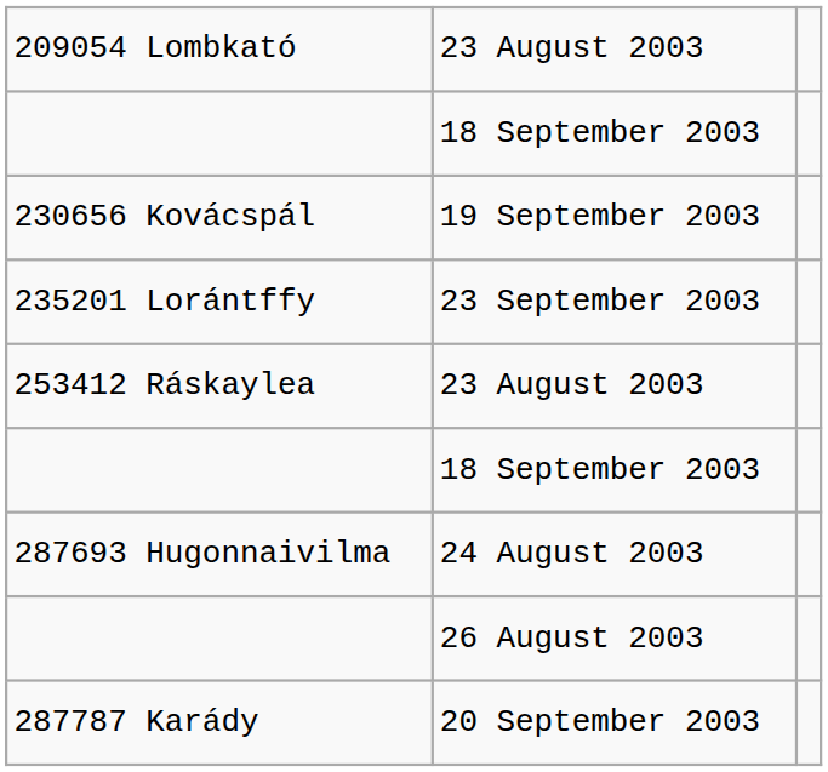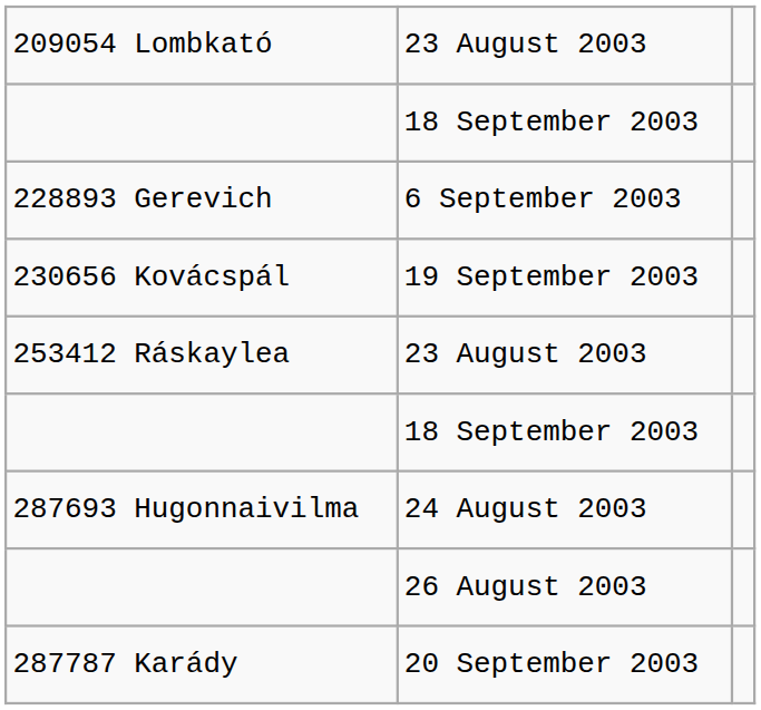+ row: 228893 Gerevich | 6 September 2003
- row: 235201 Lorántffy | 23 September 2003
